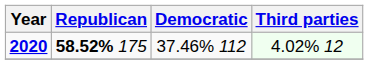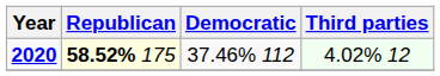2020 | Republican: no background -> lightyellow background
